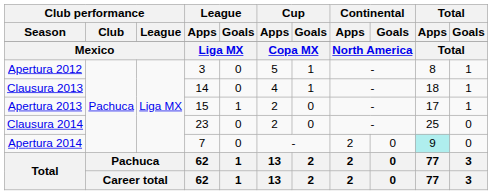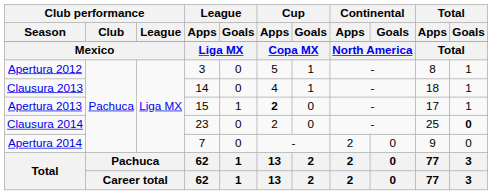Apertura 2013 | Cup / Apps: normal -> bold
Clausura 2014 | Total / Goals: normal -> bold
Apertura 2014 | Total / Apps: paleturquoise background -> no background
